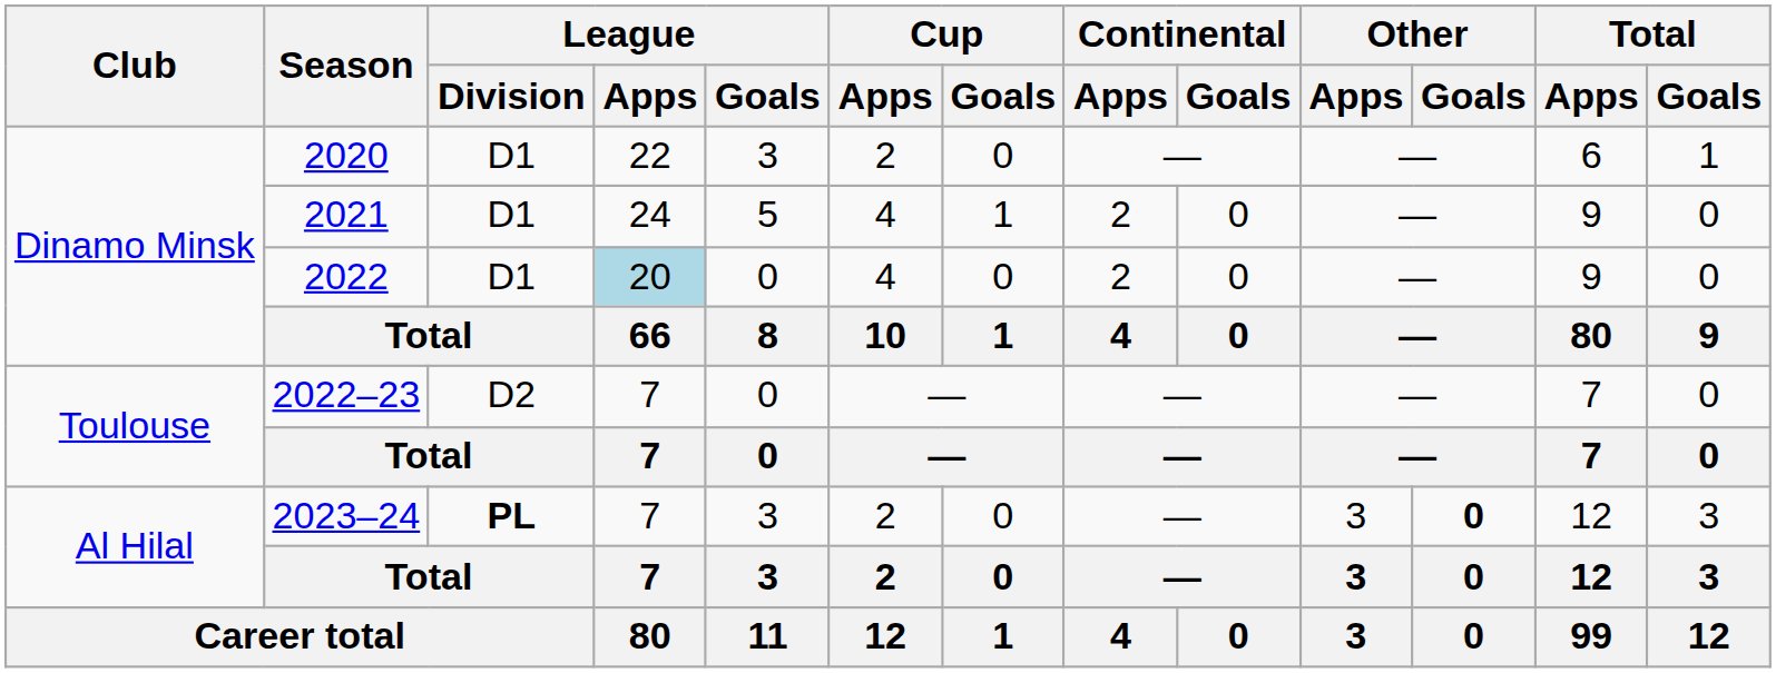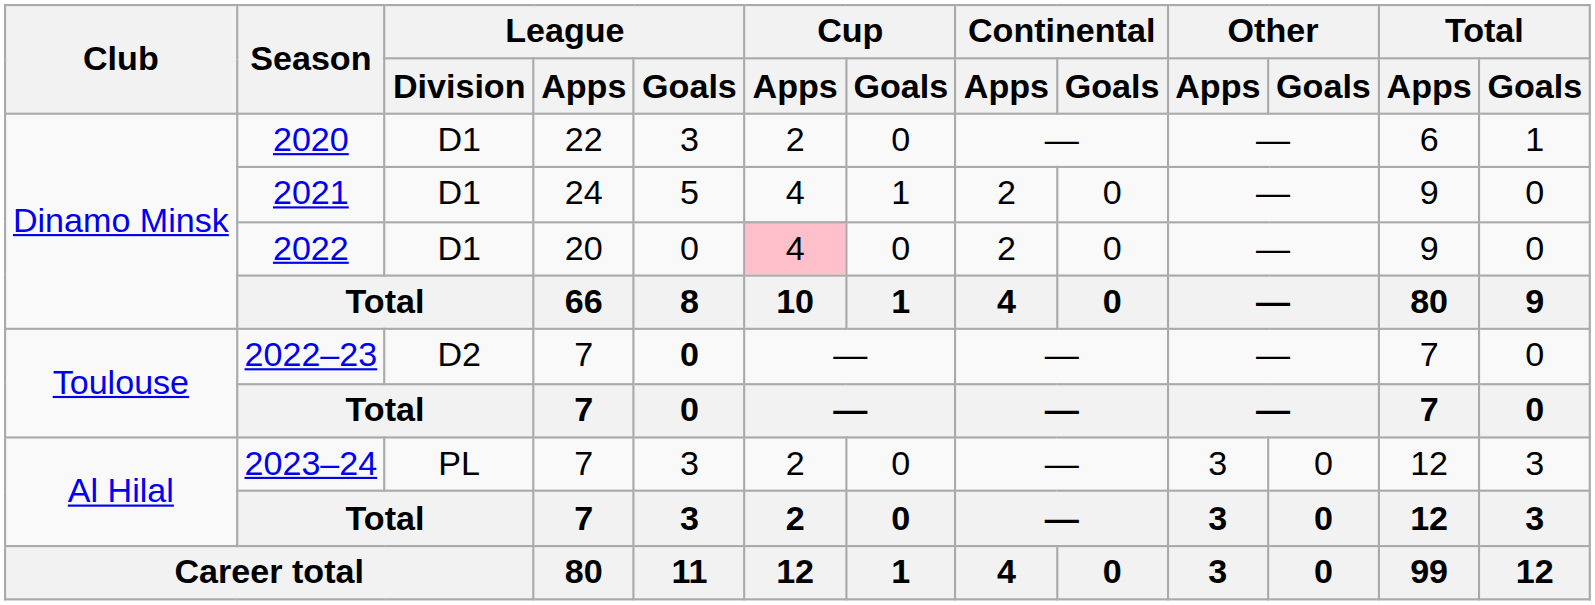2022 | League / Apps: lightblue background -> no background
2022 | Cup / Apps: no background -> pink background
2022–23 | League / Goals: normal -> bold
2023–24 | League / Division: bold -> normal
2023–24 | Other / Goals: bold -> normal
